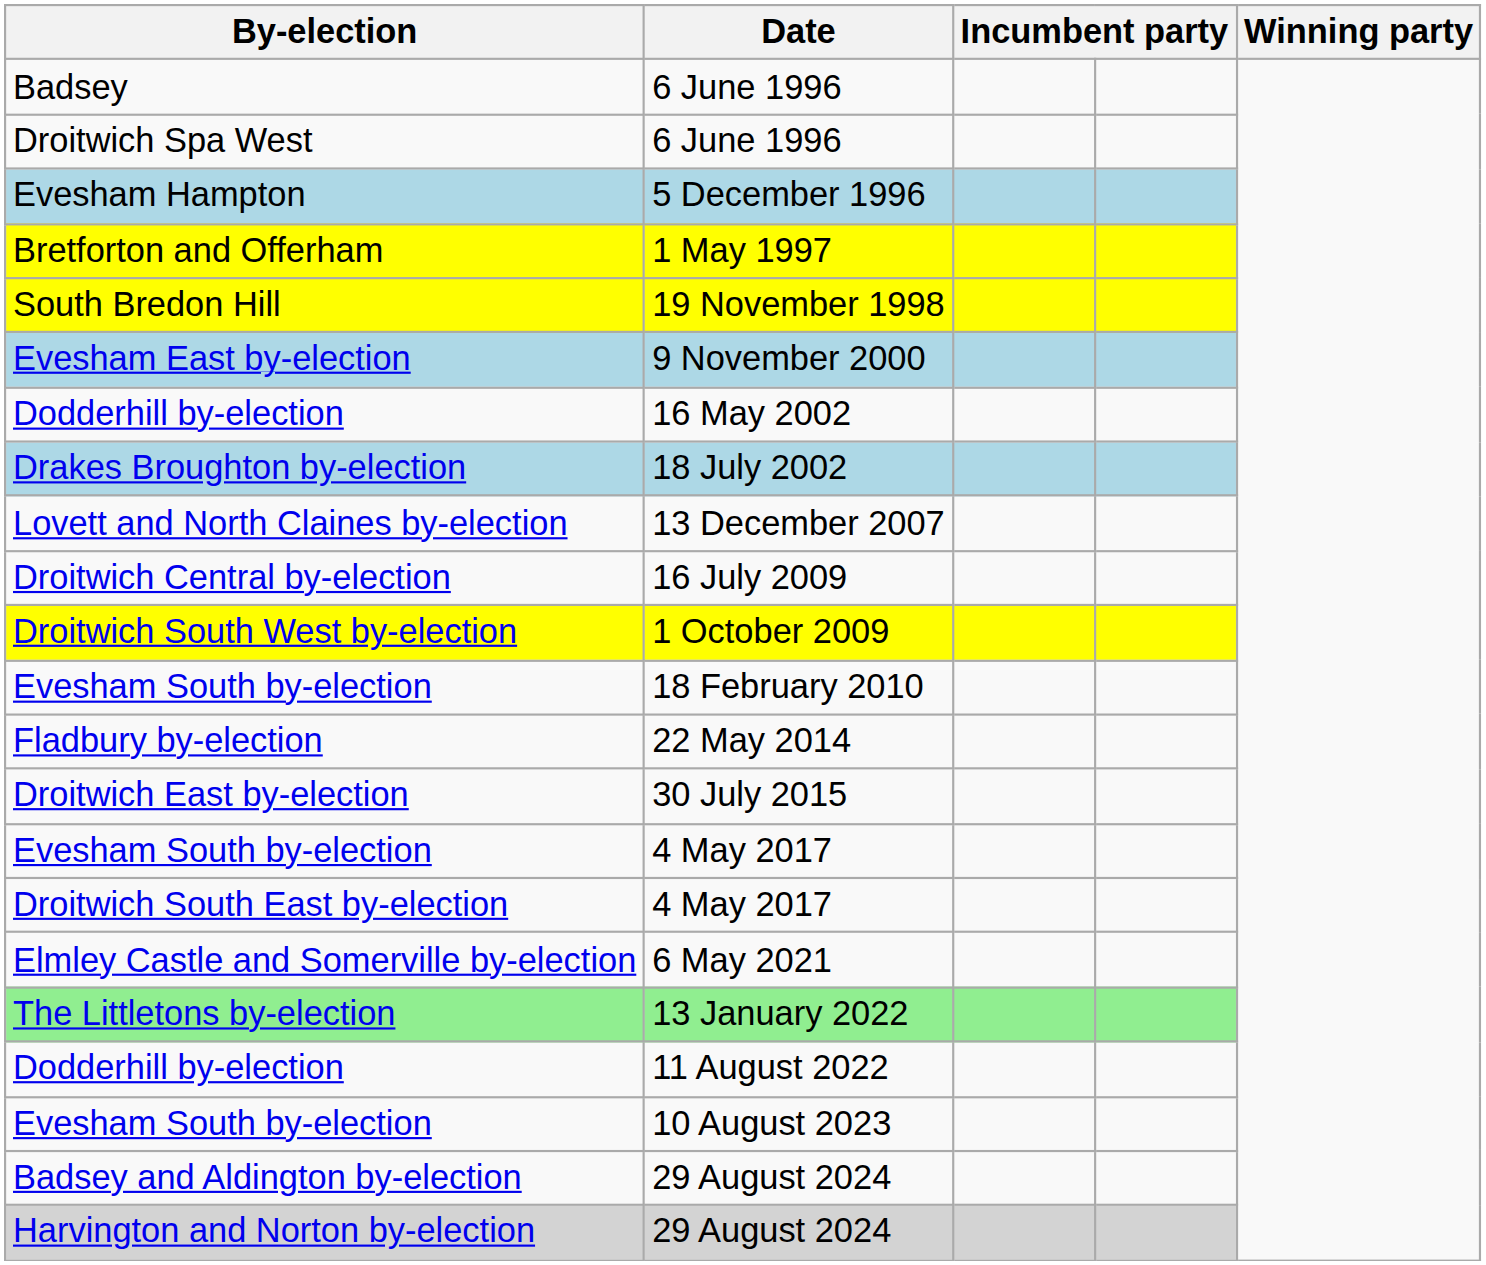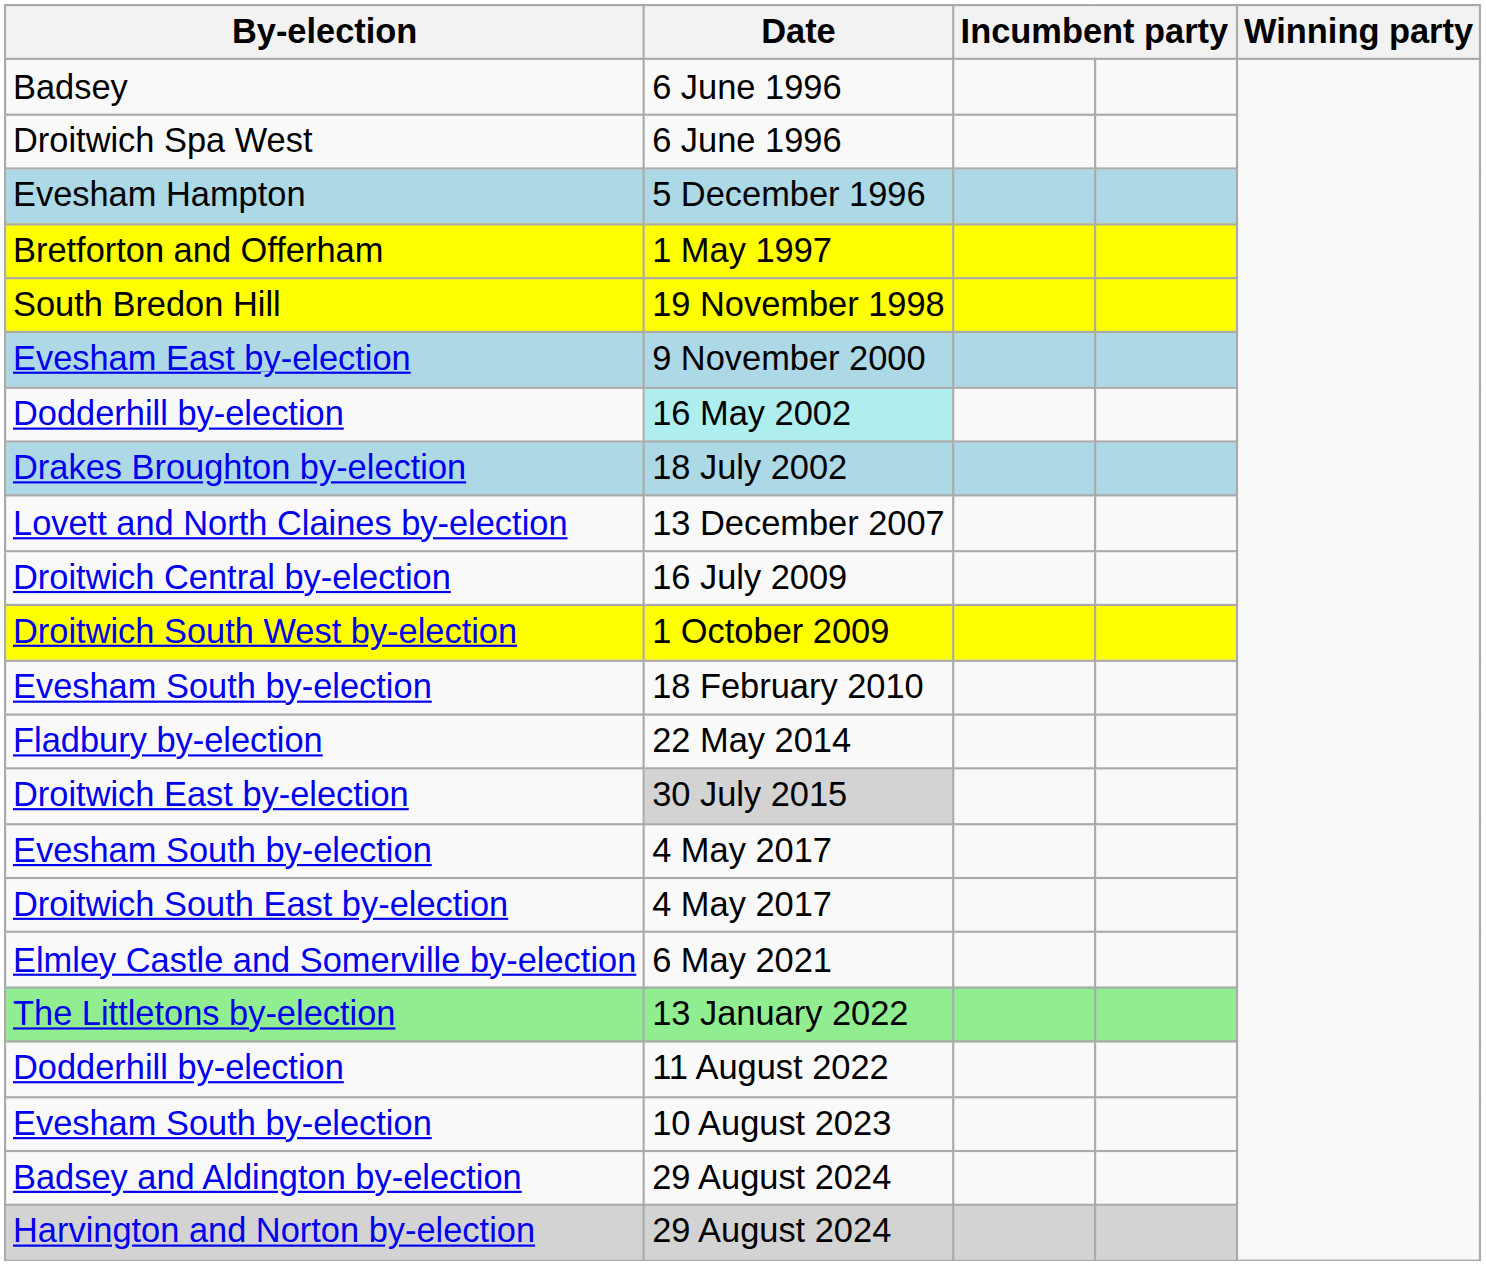Dodderhill by-election / 16 May 2002 | Date: no background -> paleturquoise background
Droitwich East by-election | Date: no background -> lightgrey background
